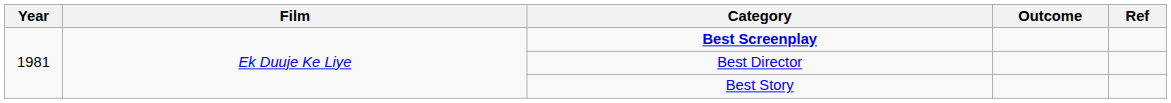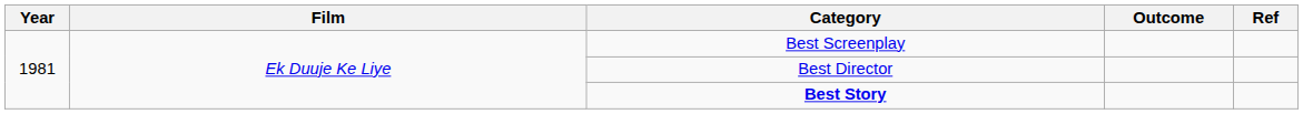Best Screenplay | Category: bold -> normal
Best Story | Category: normal -> bold
